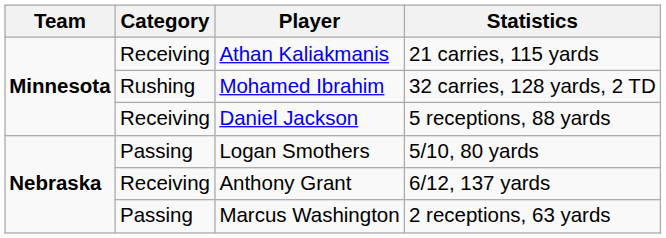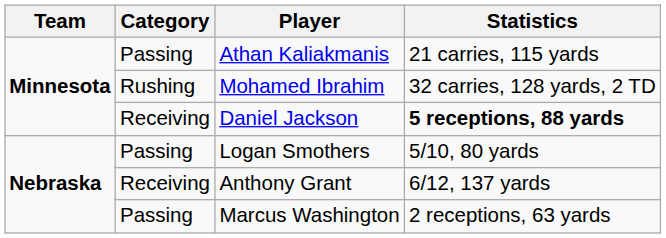Athan Kaliakmanis | Category: Receiving -> Passing
Daniel Jackson | Statistics: normal -> bold
